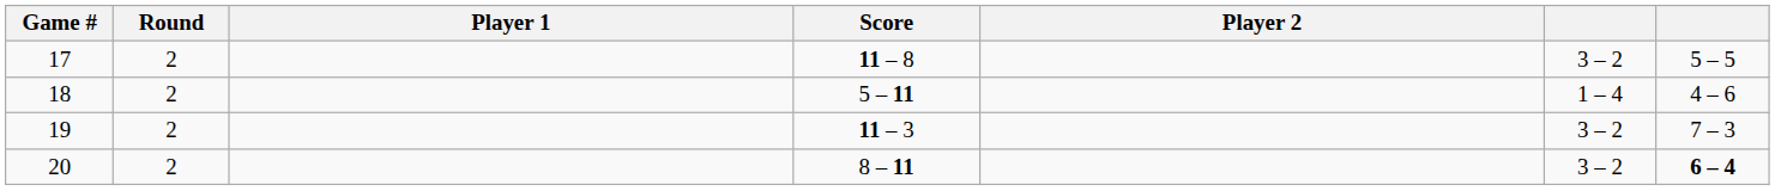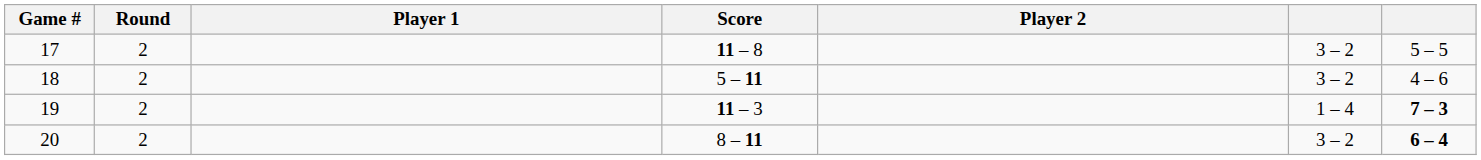18 | column 6: 1 – 4 -> 3 – 2
19 | column 6: 3 – 2 -> 1 – 4
19 | column 7: normal -> bold
